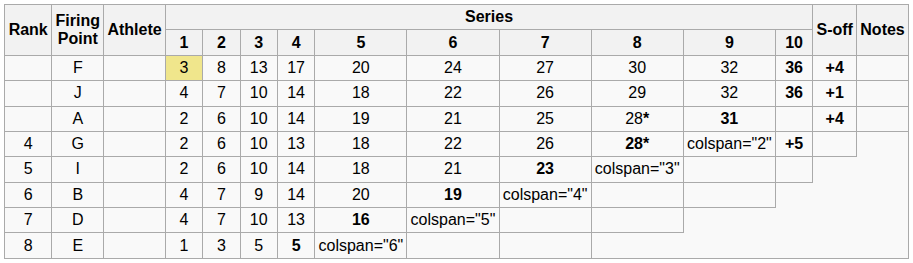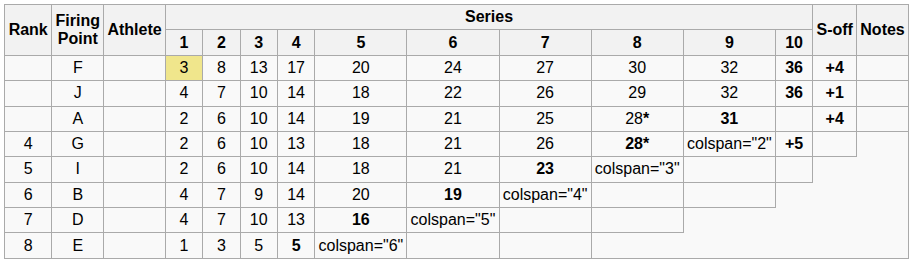G | Series / 6: 22 -> 21
